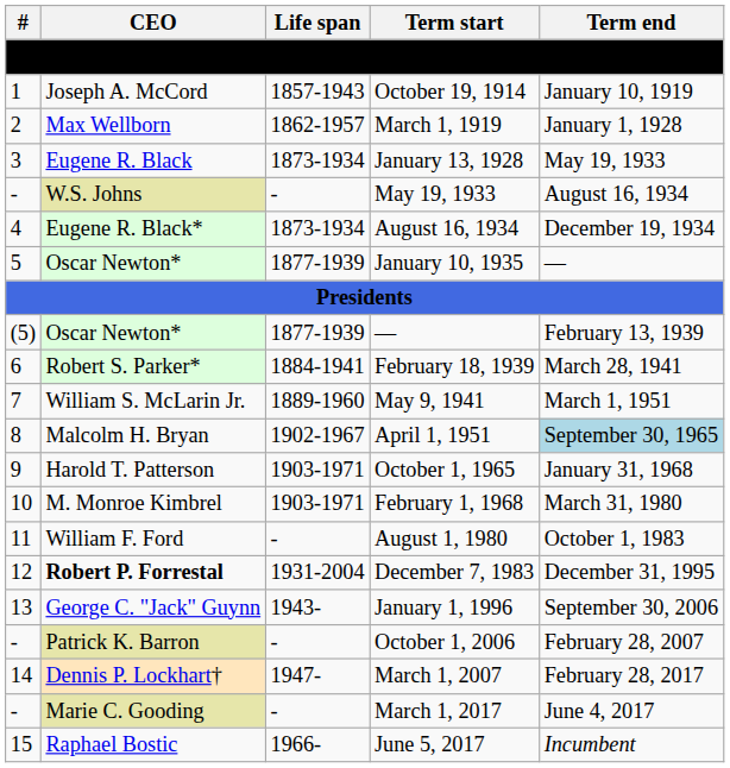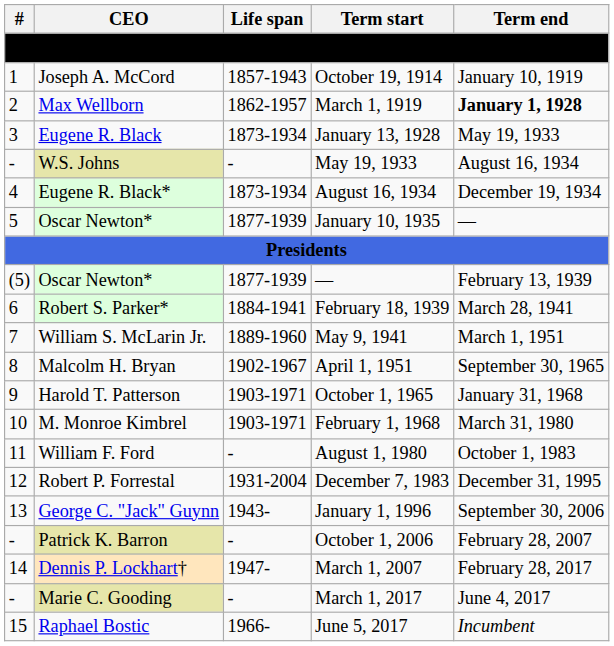March 1, 1919 | Term end: normal -> bold
April 1, 1951 | Term end: lightblue background -> no background
December 7, 1983 | CEO: bold -> normal
